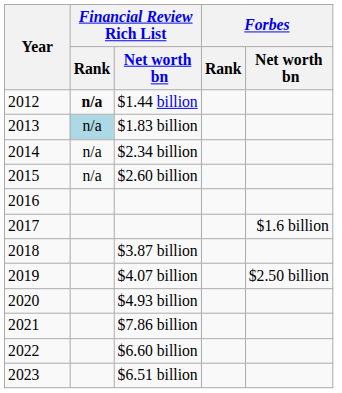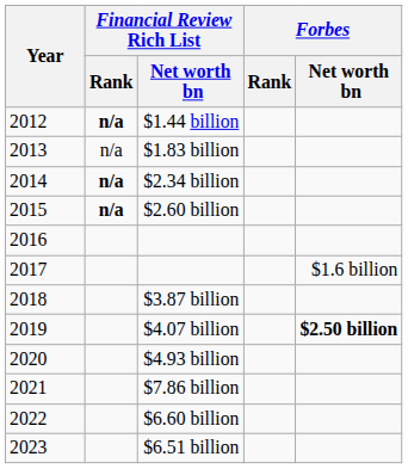$1.83 billion | Financial Review Rich List / Rank: lightblue background -> no background
$2.34 billion | Financial Review Rich List / Rank: normal -> bold
$2.60 billion | Financial Review Rich List / Rank: normal -> bold
$4.07 billion | Forbes / Net worth bn: normal -> bold
